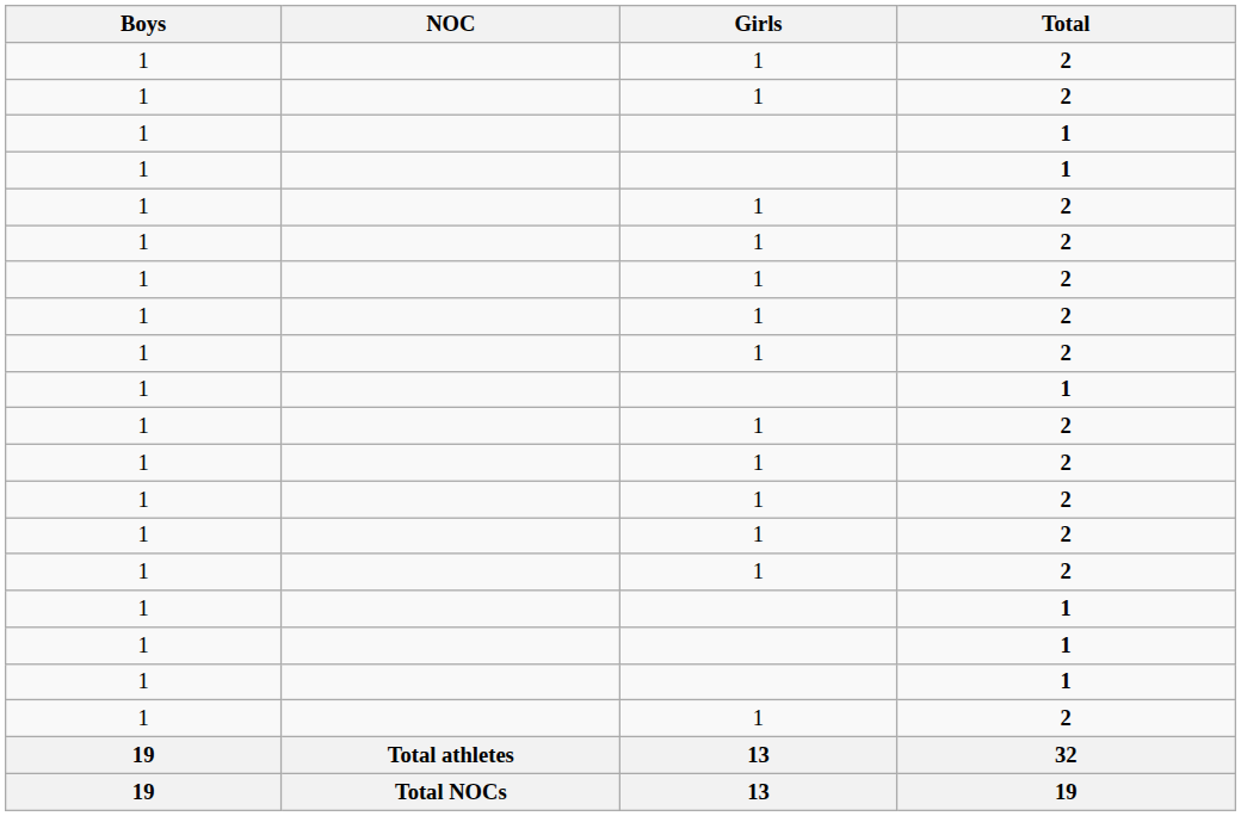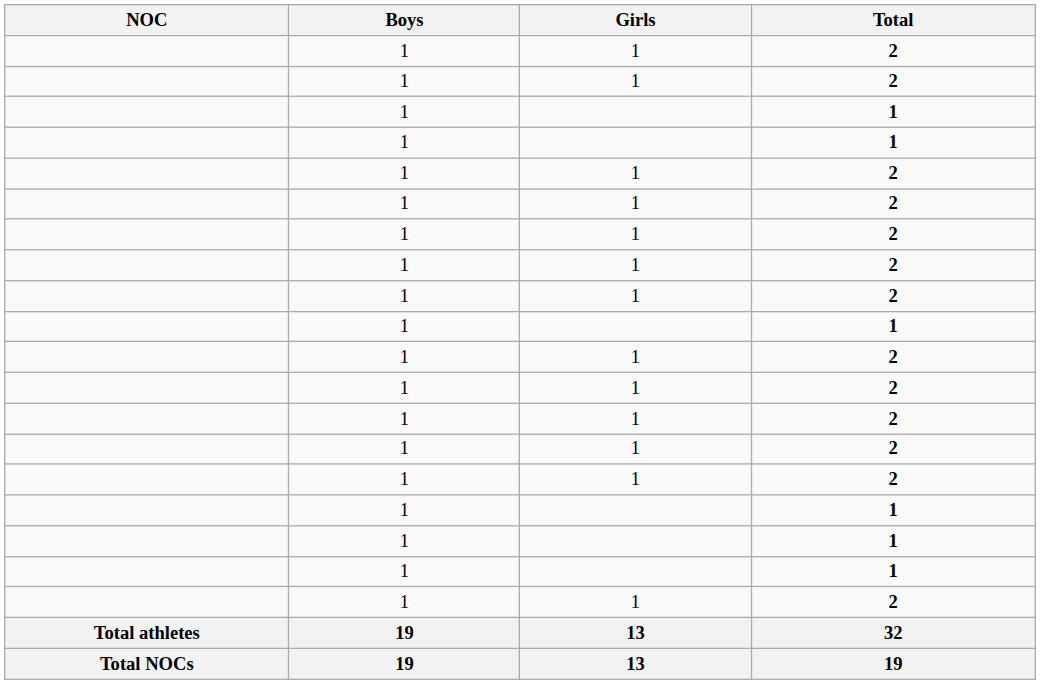columns swapped: NOC <-> Boys
